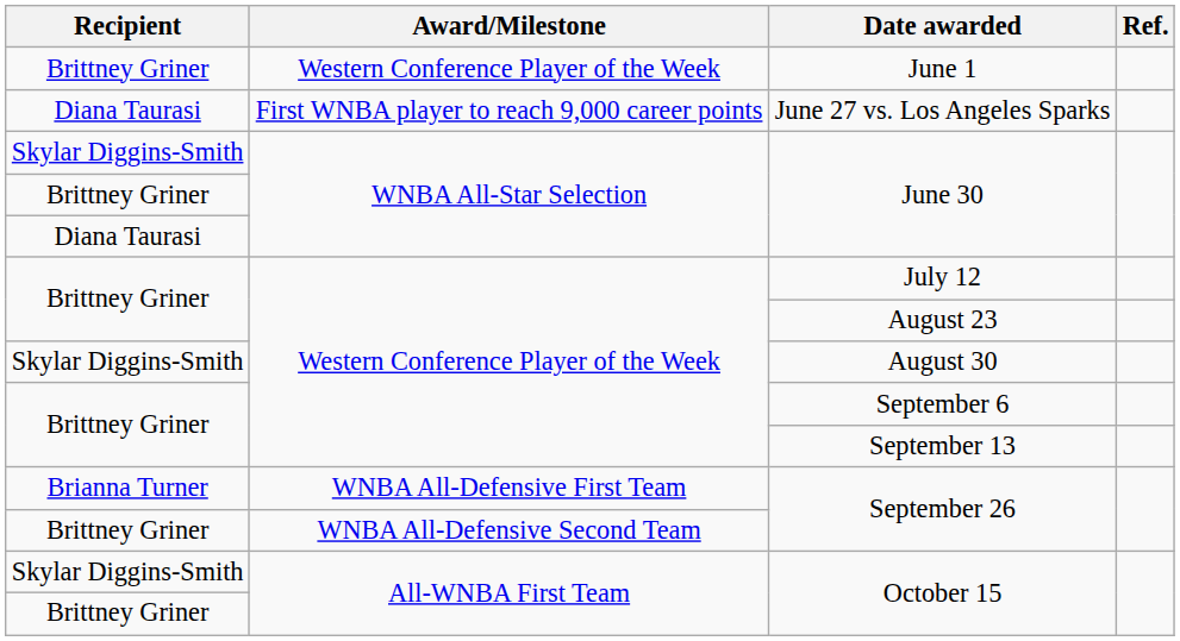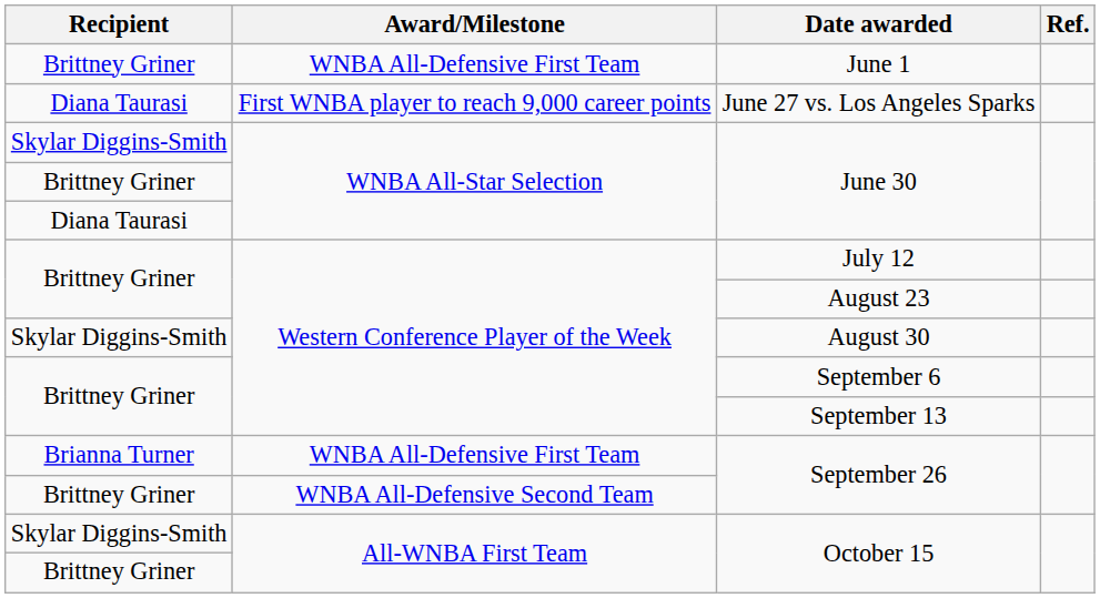June 1 | Award/Milestone: Western Conference Player of the Week -> WNBA All-Defensive First Team
